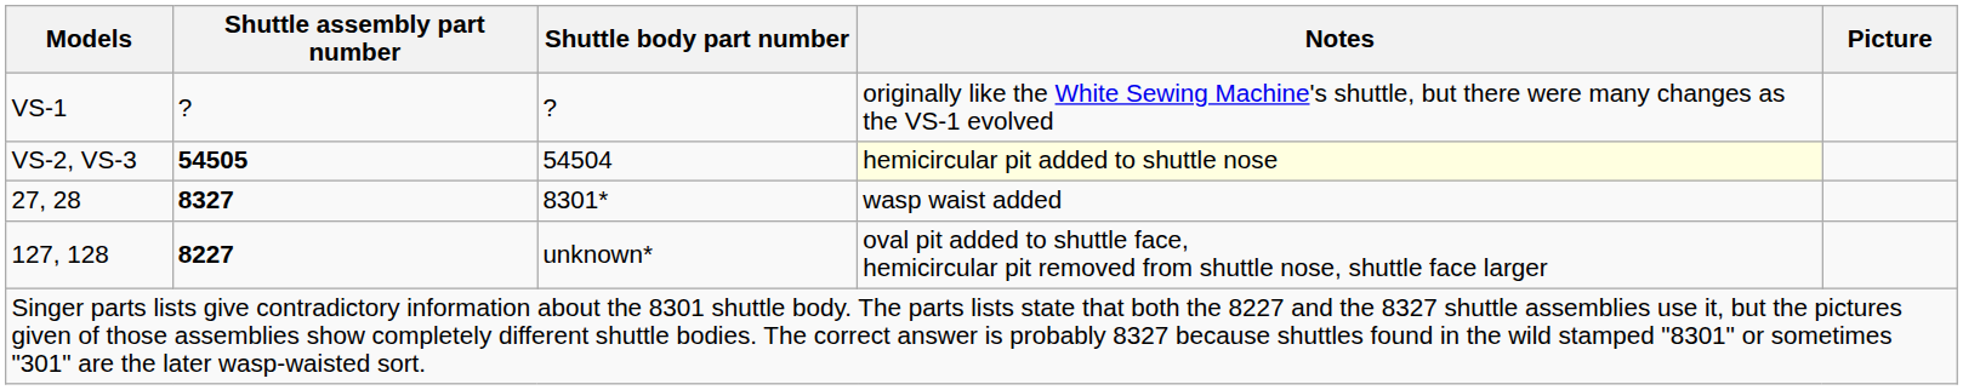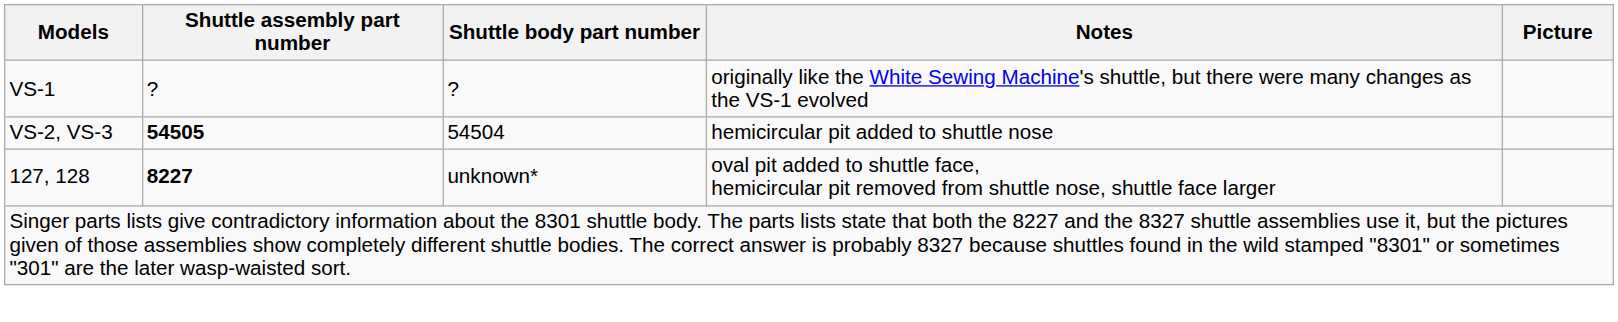VS-2, VS-3 | Notes: lightyellow background -> no background
- row: 27, 28 | 8327 | 8301* | wasp waist added
